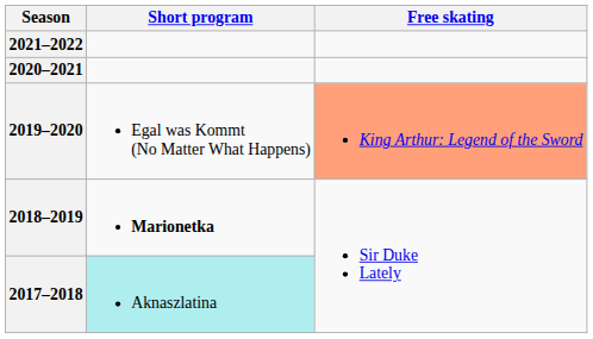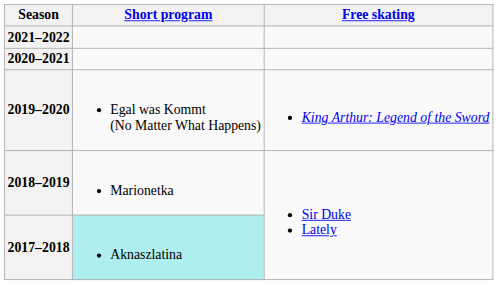2019–2020 | Free skating: lightsalmon background -> no background
2018–2019 | Short program: bold -> normal
